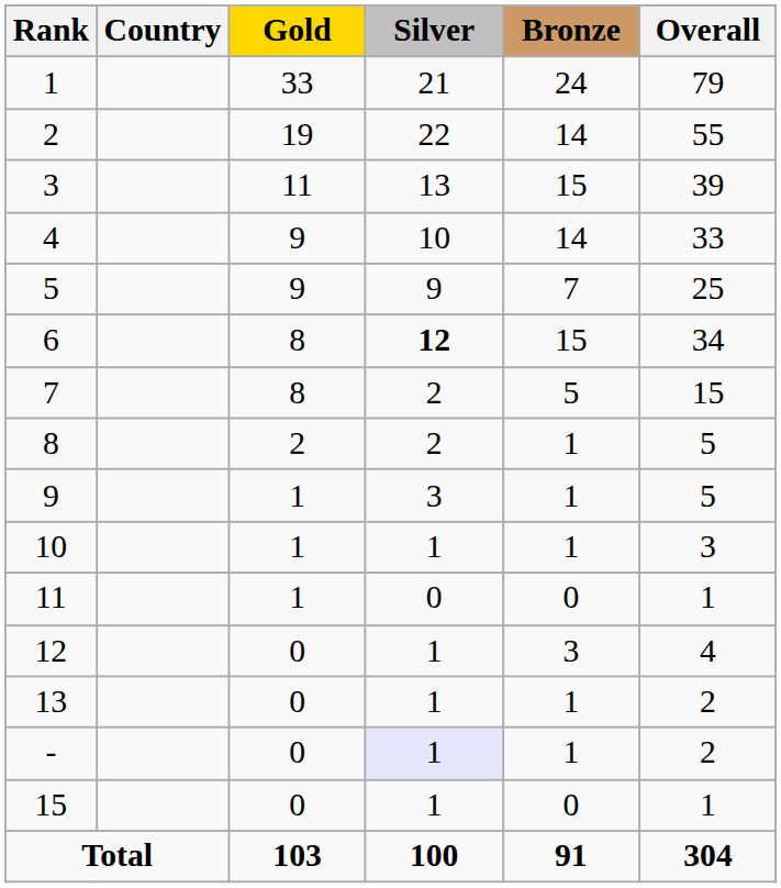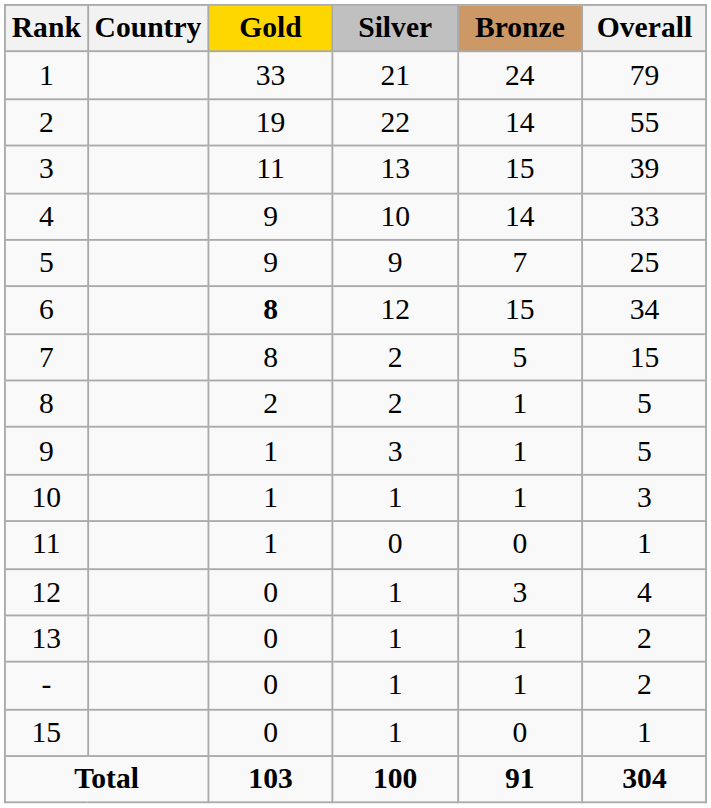6 | Gold: normal -> bold
6 | Silver: bold -> normal
- | Silver: lavender background -> no background
